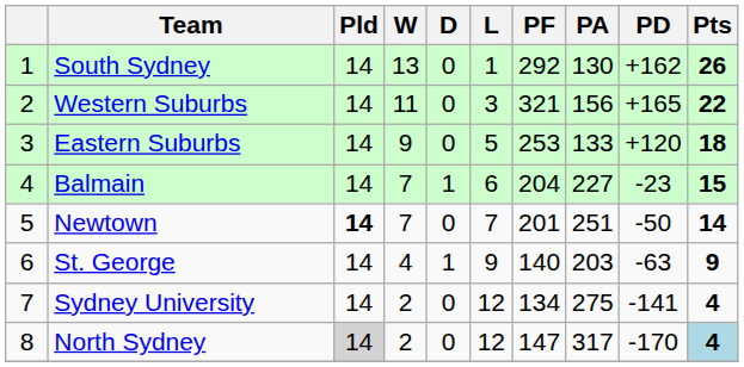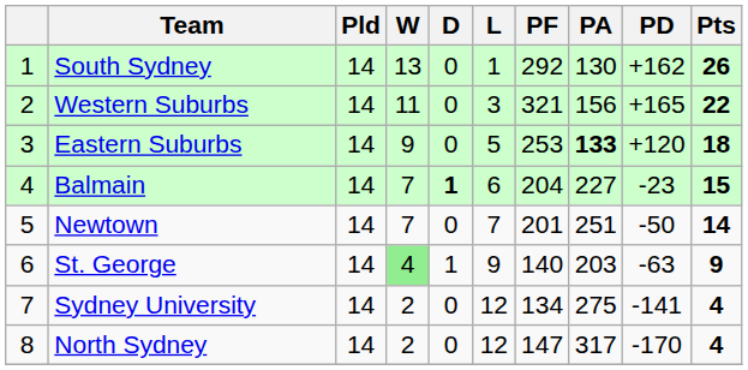Eastern Suburbs | PA: normal -> bold
Balmain | D: normal -> bold
Newtown | Pld: bold -> normal
St. George | W: no background -> lightgreen background
North Sydney | Pld: lightgrey background -> no background
North Sydney | Pts: lightblue background -> no background
